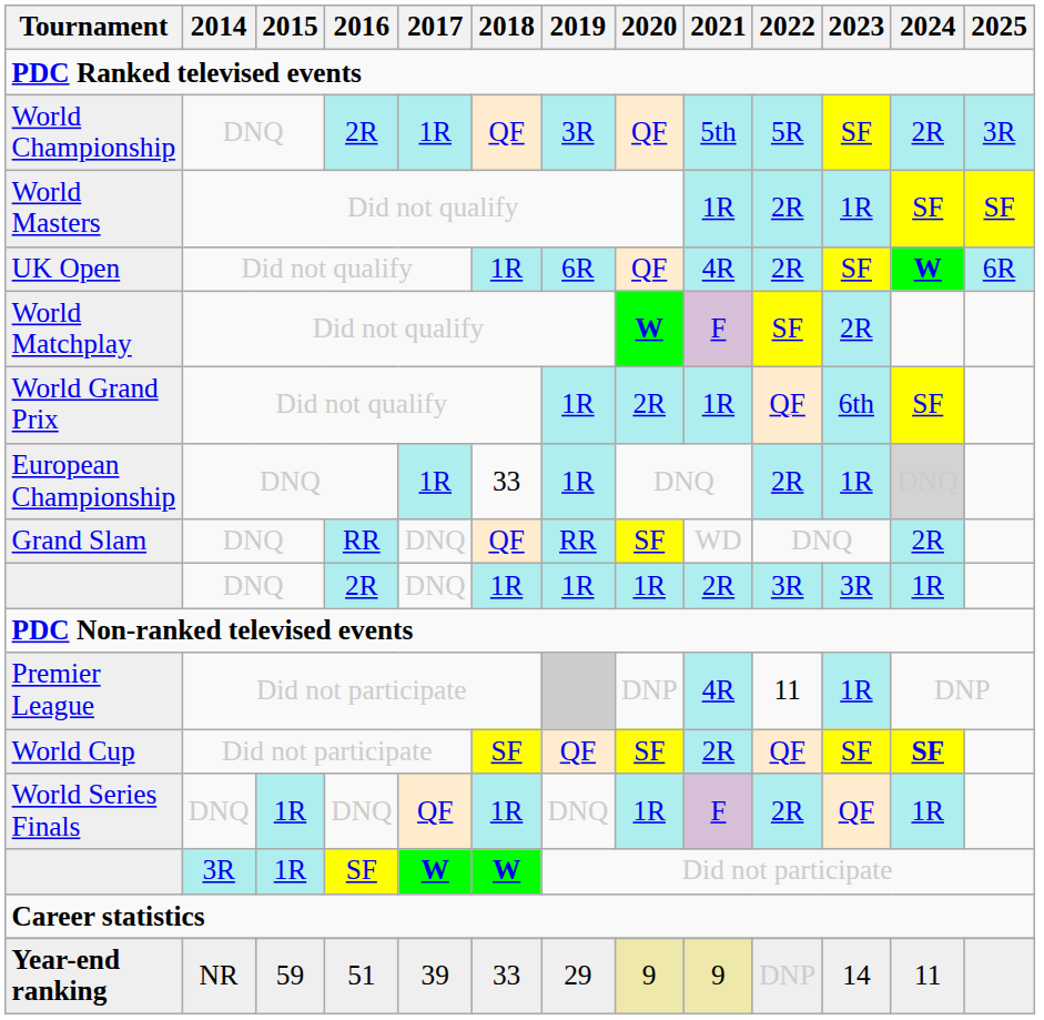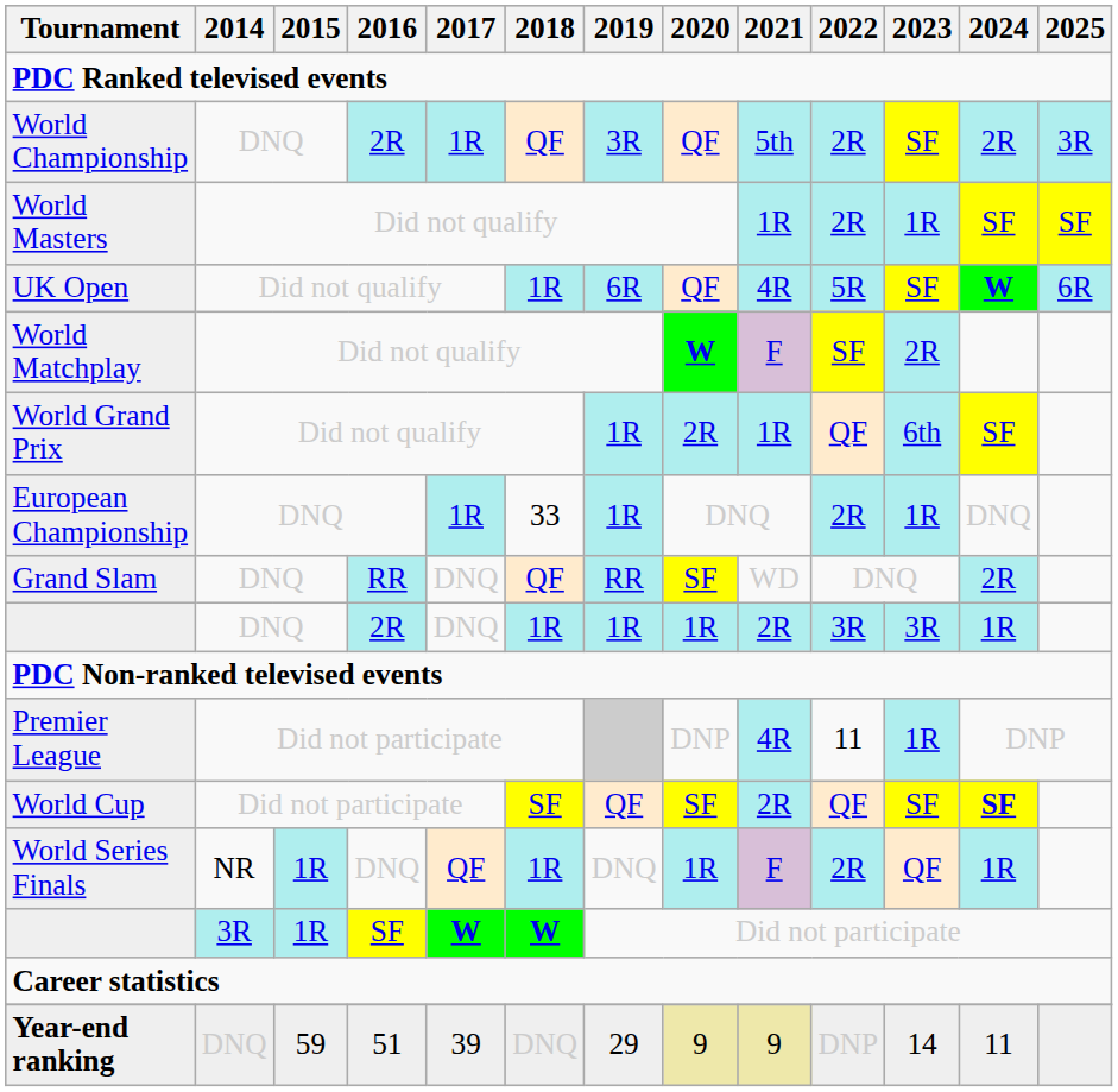World Championship | 2022: 5R -> 2R
UK Open | 2022: 2R -> 5R
European Championship | 2024: lightgrey background -> no background
World Series Finals | 2014: DNQ -> NR
Year-end ranking | 2014: NR -> DNQ
Year-end ranking | 2018: 33 -> DNQ
